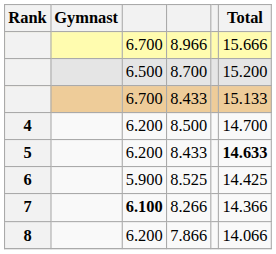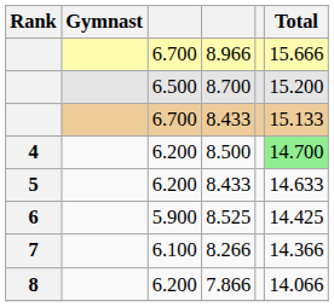8.500 | Total: no background -> lightgreen background
5 / 8.433 | Total: bold -> normal
8.266 | column 3: bold -> normal
